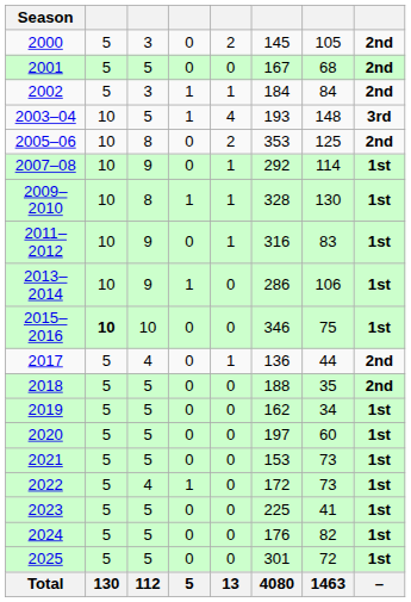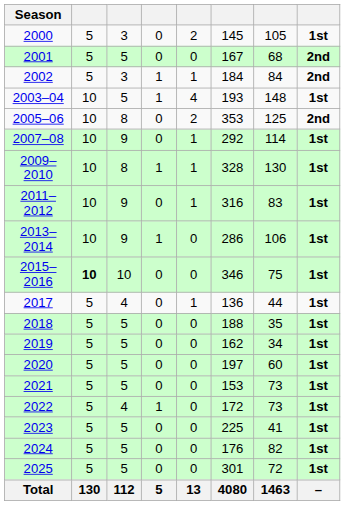2000 | column 8: 2nd -> 1st
2003–04 | column 8: 3rd -> 1st
2017 | column 8: 2nd -> 1st
2018 | column 8: 2nd -> 1st
